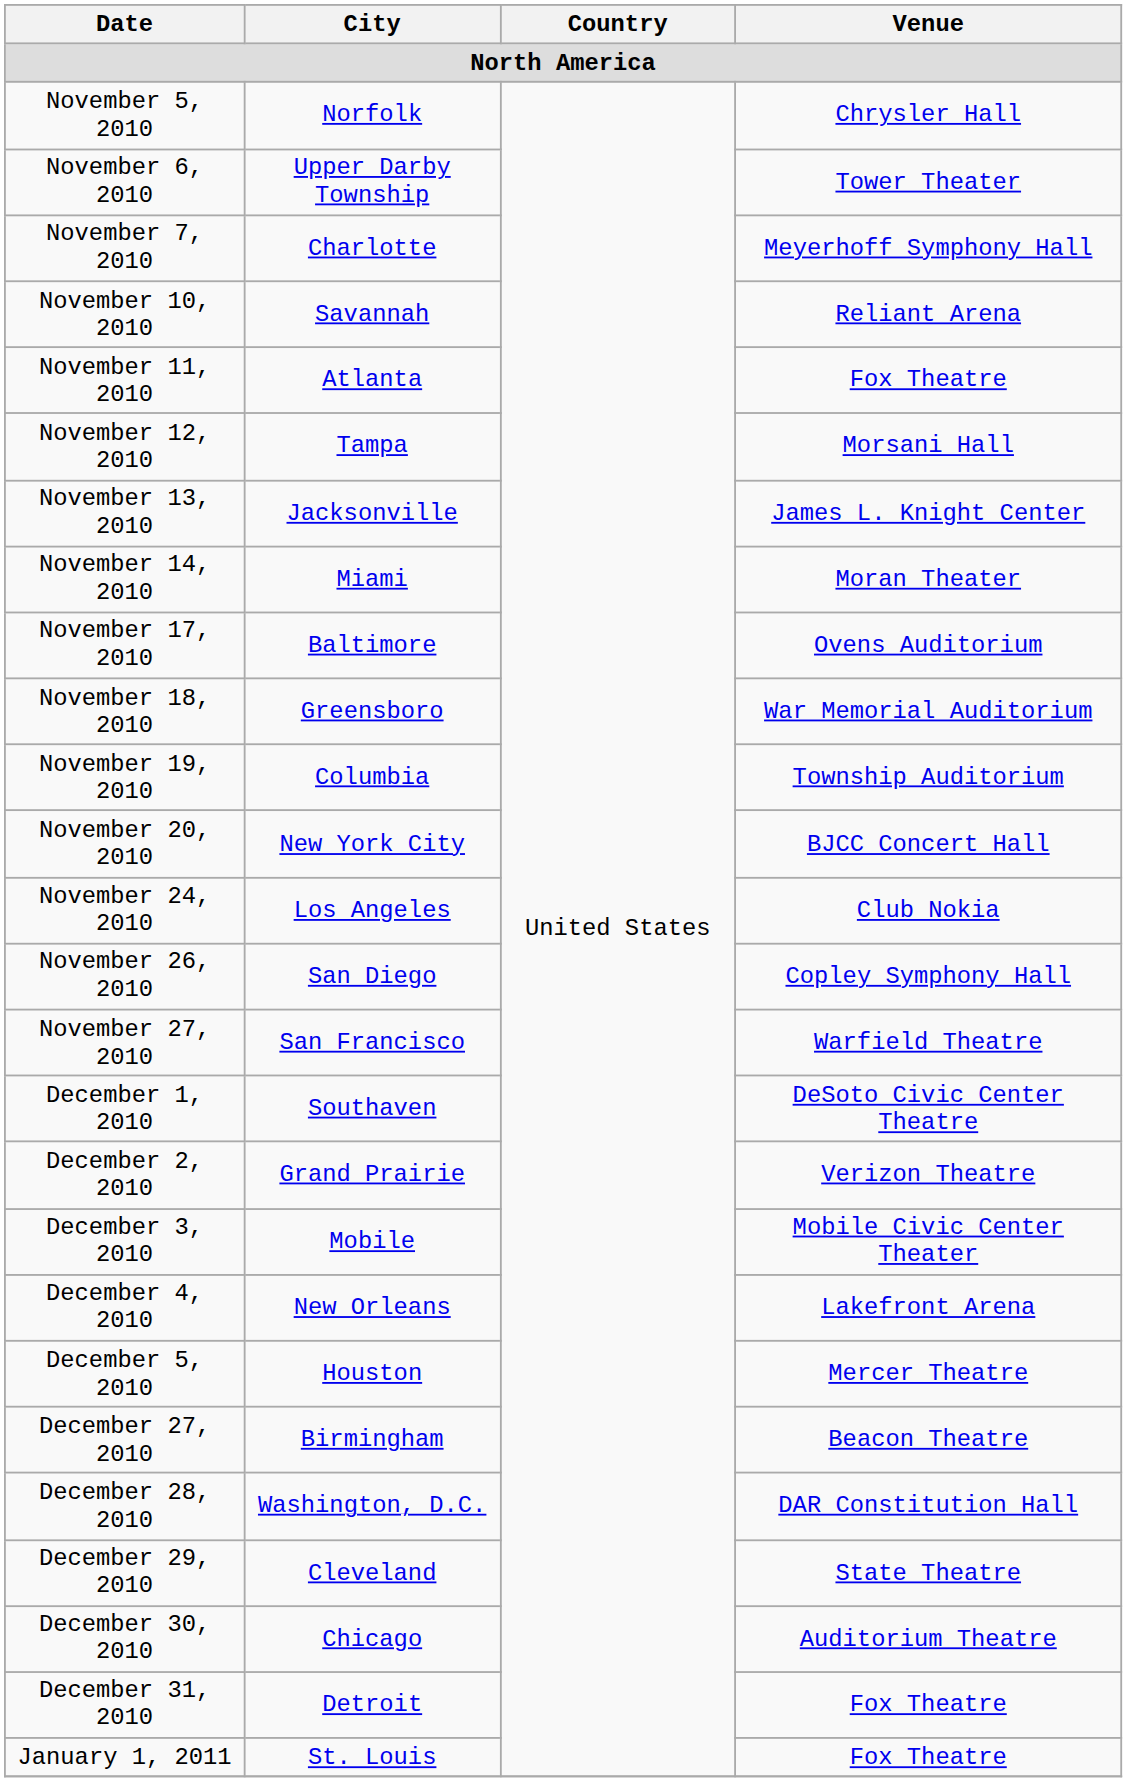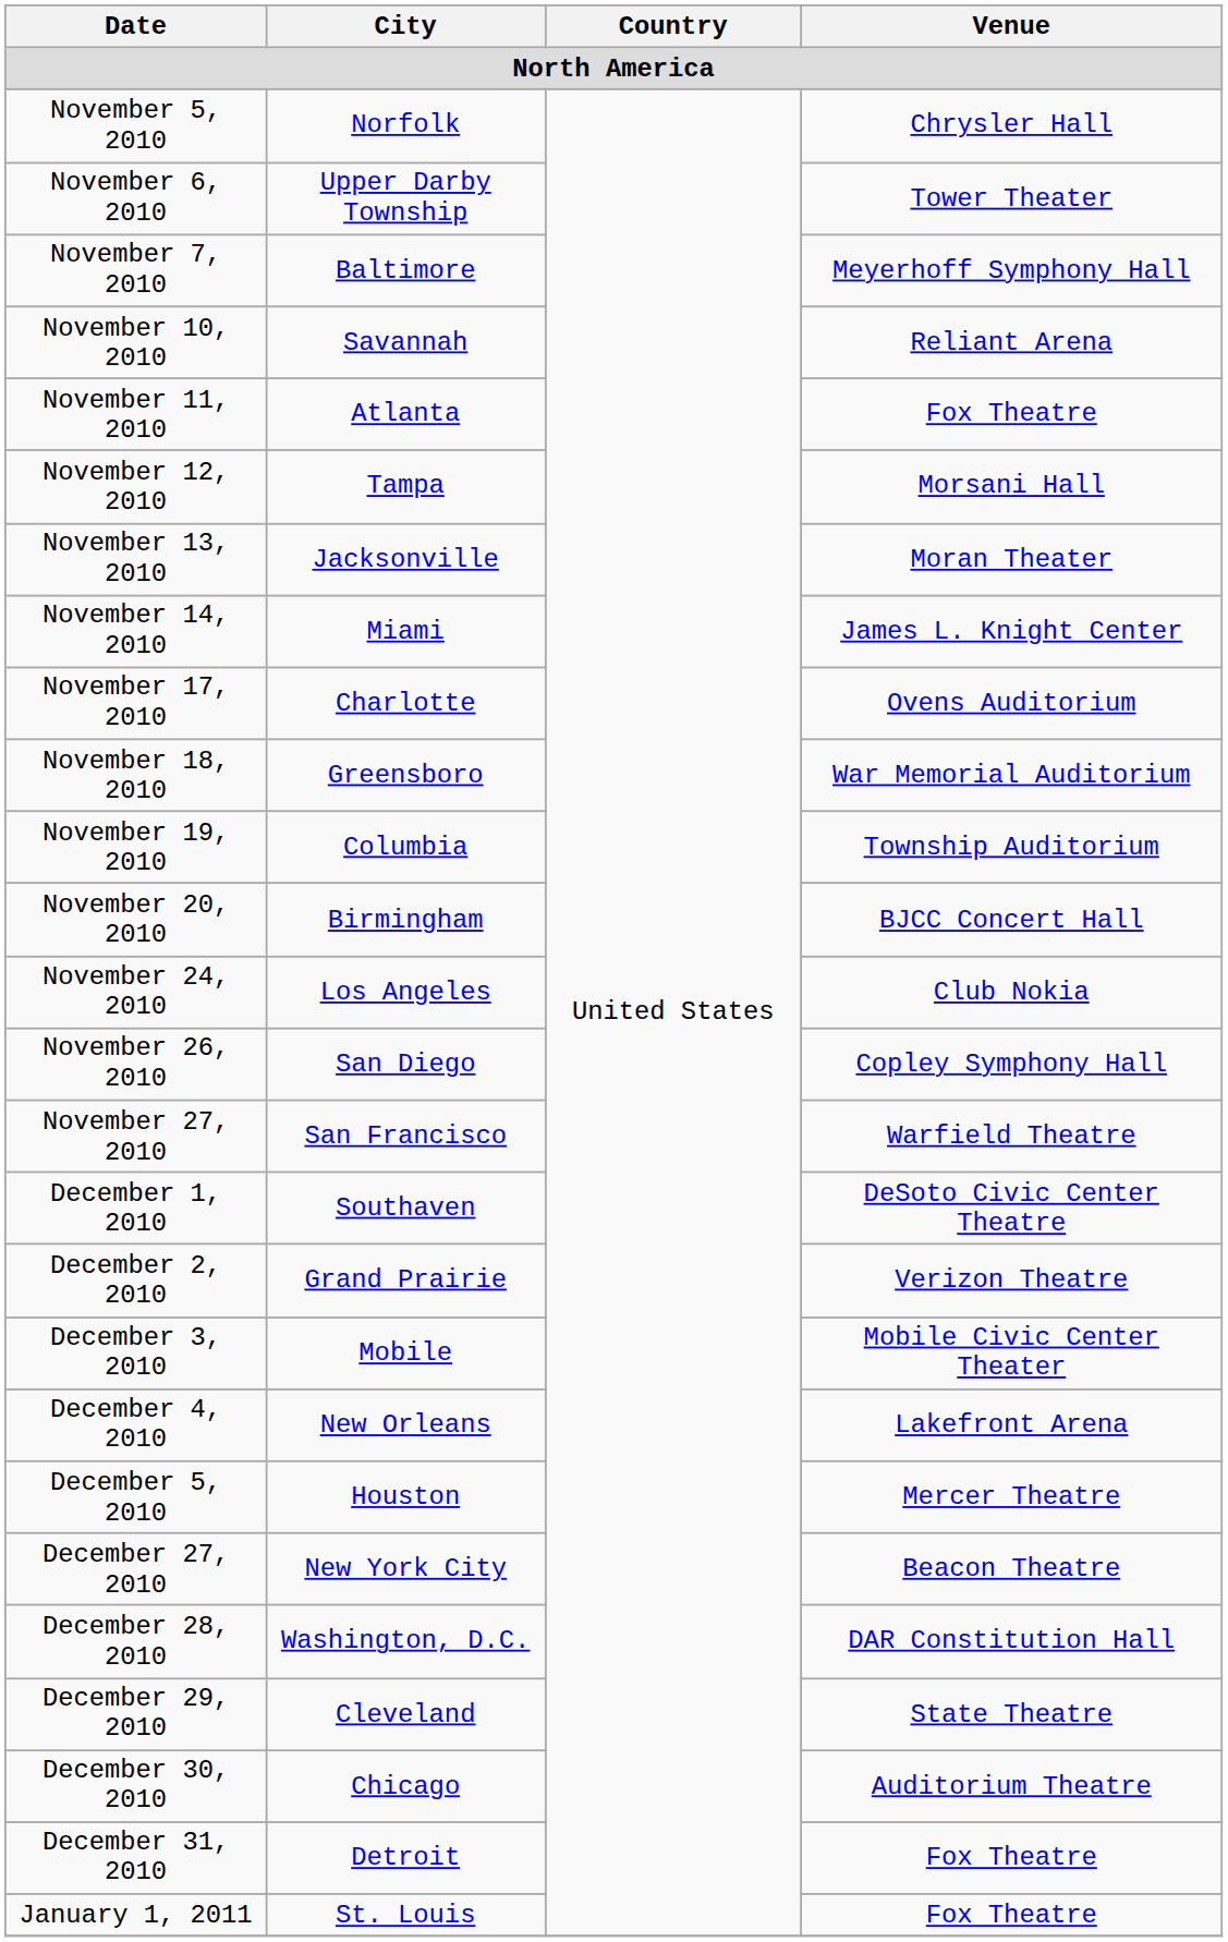November 7, 2010 | City: Charlotte -> Baltimore
November 13, 2010 | Venue: James L. Knight Center -> Moran Theater
November 14, 2010 | Venue: Moran Theater -> James L. Knight Center
November 17, 2010 | City: Baltimore -> Charlotte
November 20, 2010 | City: New York City -> Birmingham
December 27, 2010 | City: Birmingham -> New York City
